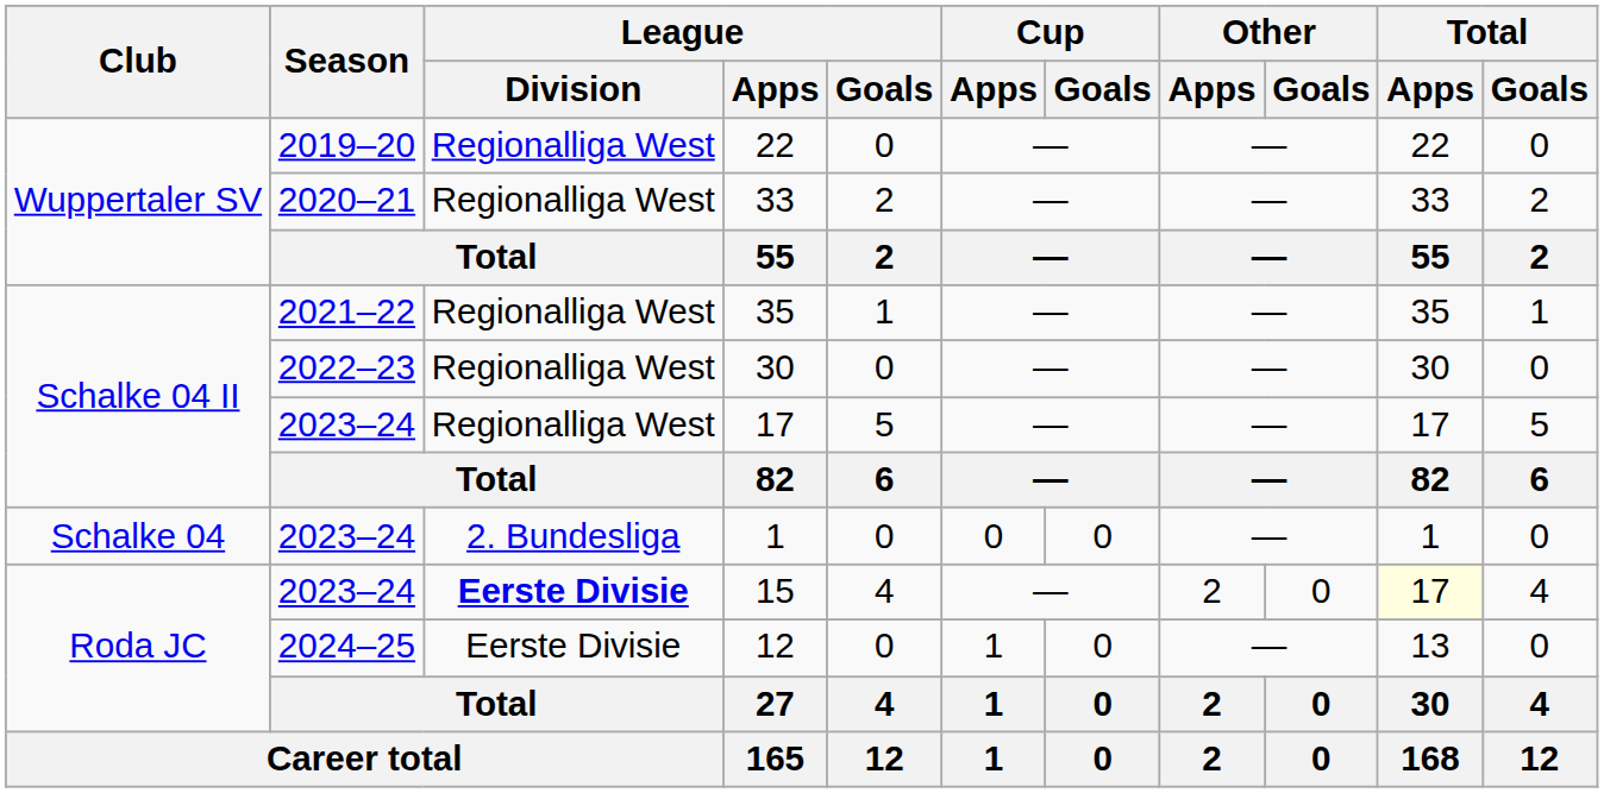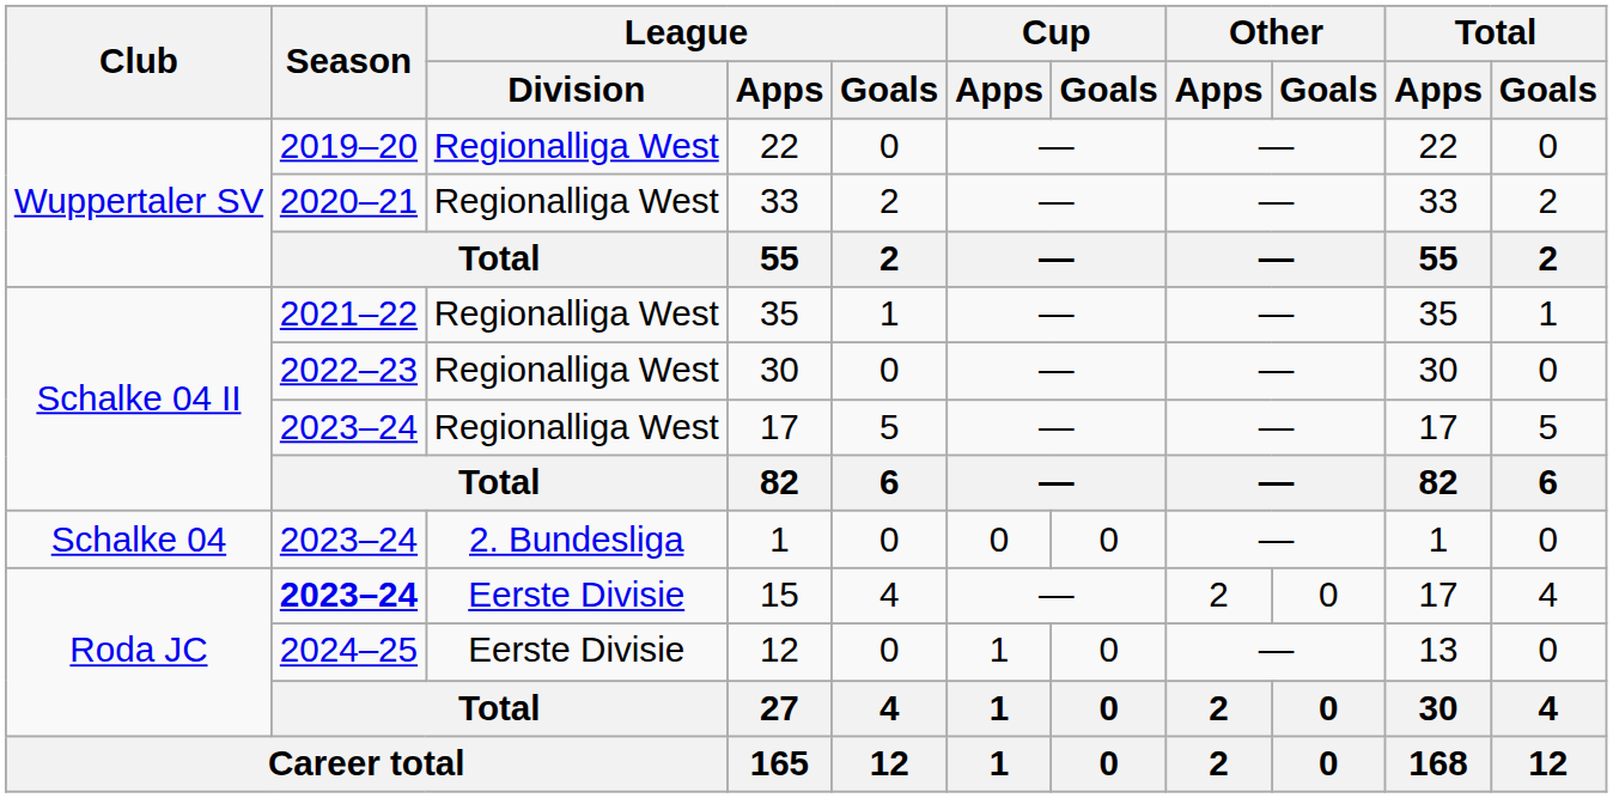15 | Season: normal -> bold
15 | League / Division: bold -> normal
15 | Total / Apps: lightyellow background -> no background
